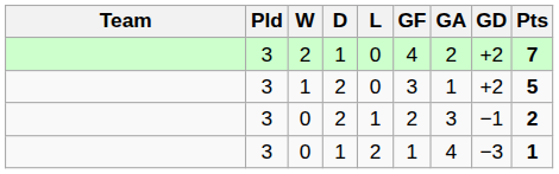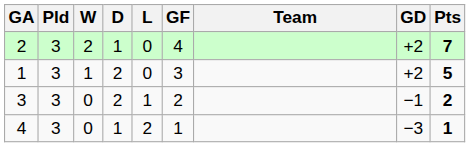columns swapped: Team <-> GA
